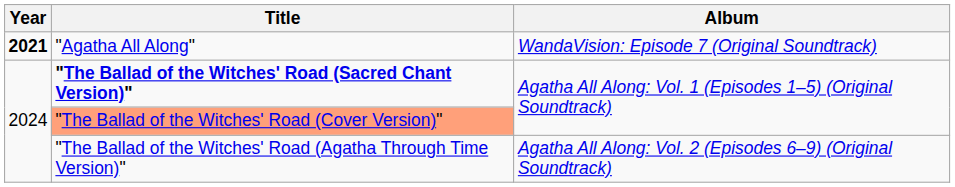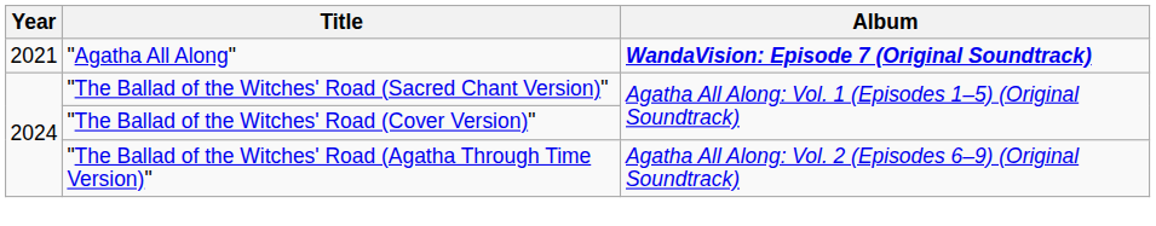row 2 | Year: bold -> normal
row 2 | Album: normal -> bold
row 3 | Title: bold -> normal
row 4 | Title: lightsalmon background -> no background
